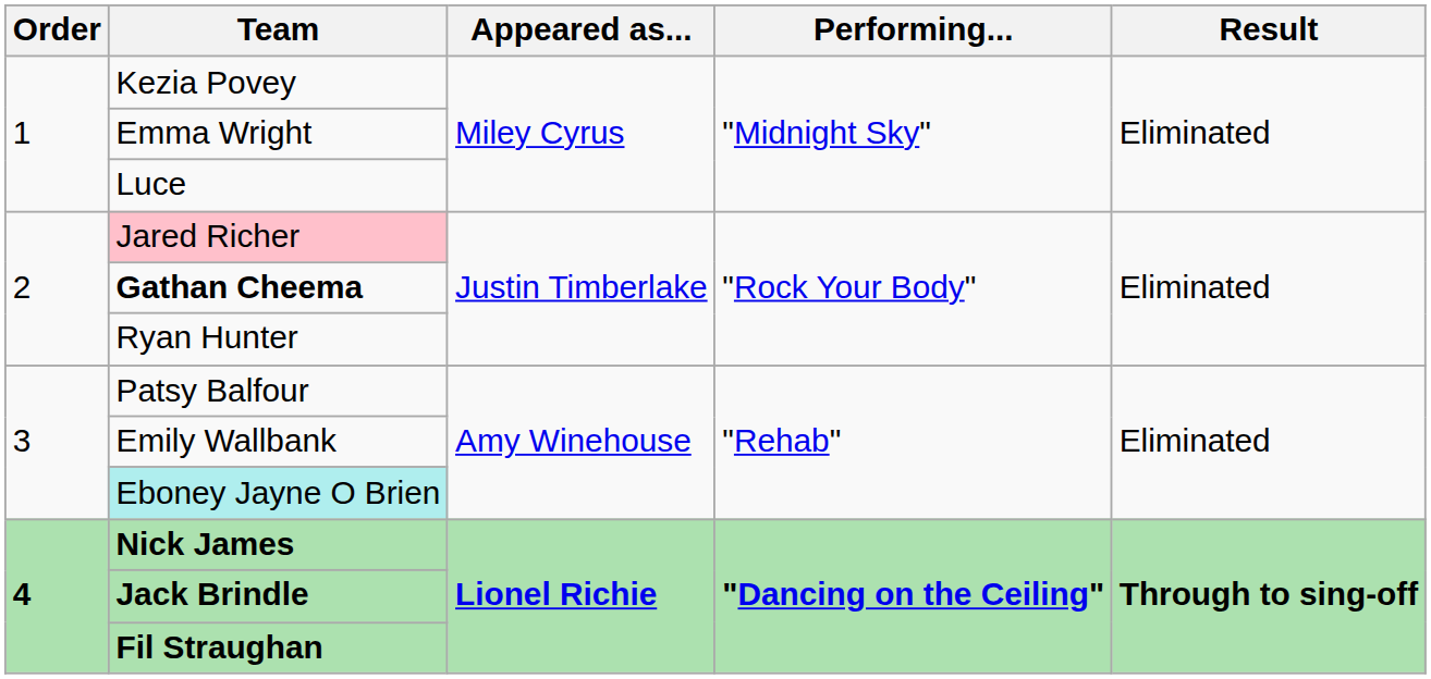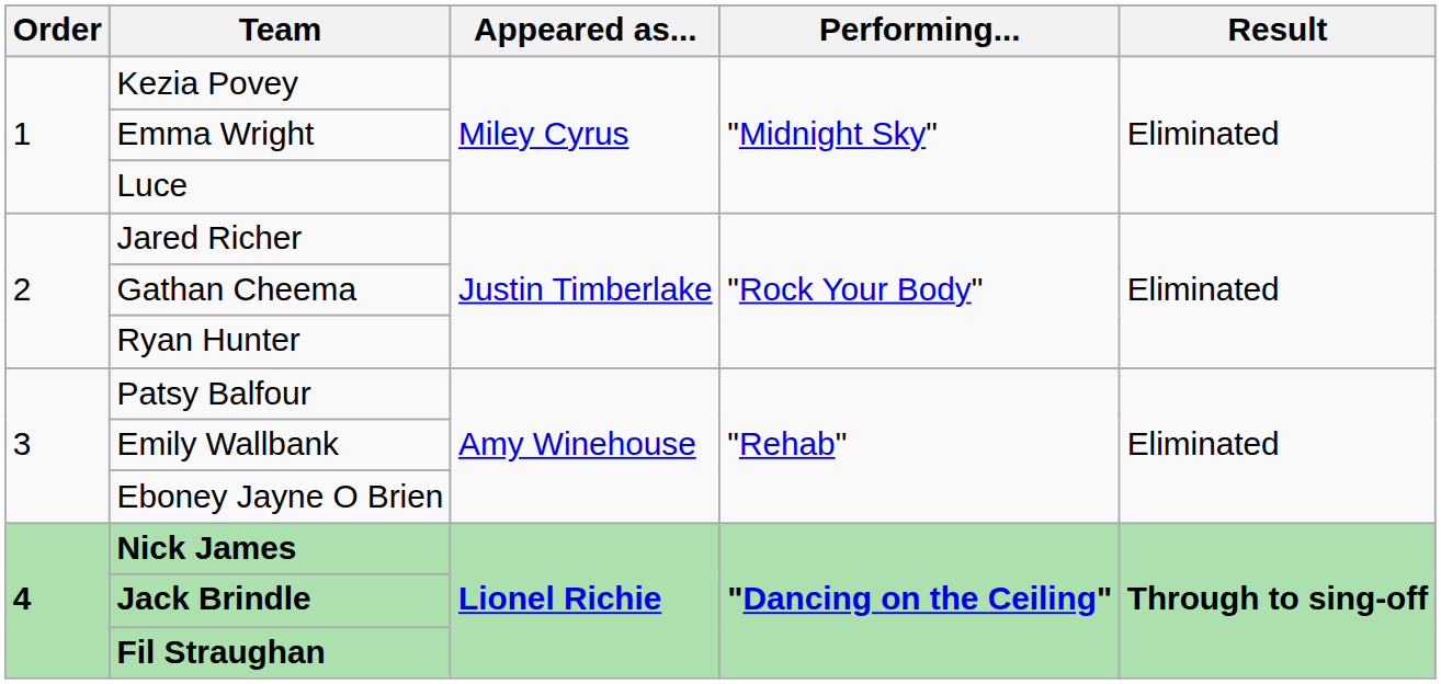Jared Richer | Team: pink background -> no background
Gathan Cheema | Team: bold -> normal
Eboney Jayne O Brien | Team: paleturquoise background -> no background
